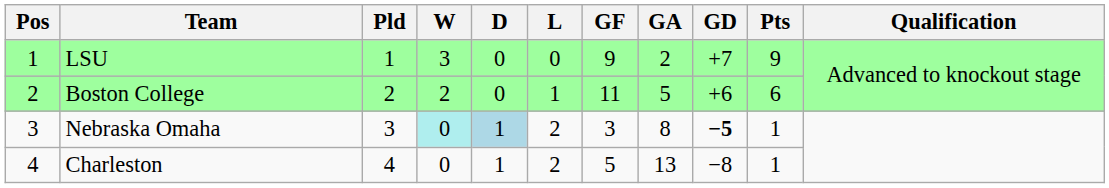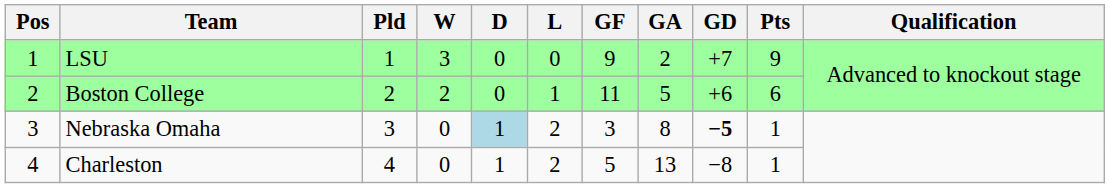Nebraska Omaha | W: paleturquoise background -> no background
